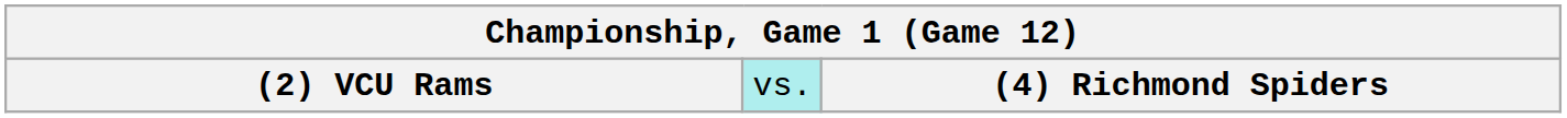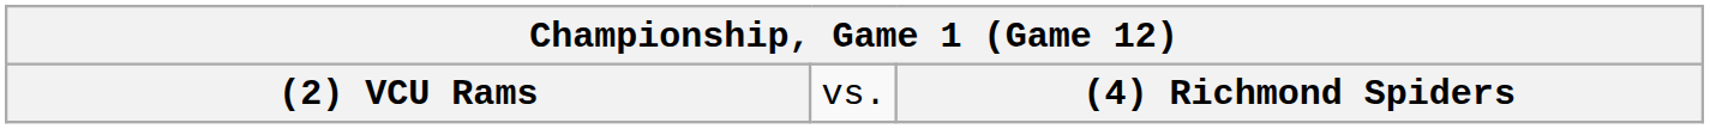(2) VCU Rams | column 2: paleturquoise background -> no background
